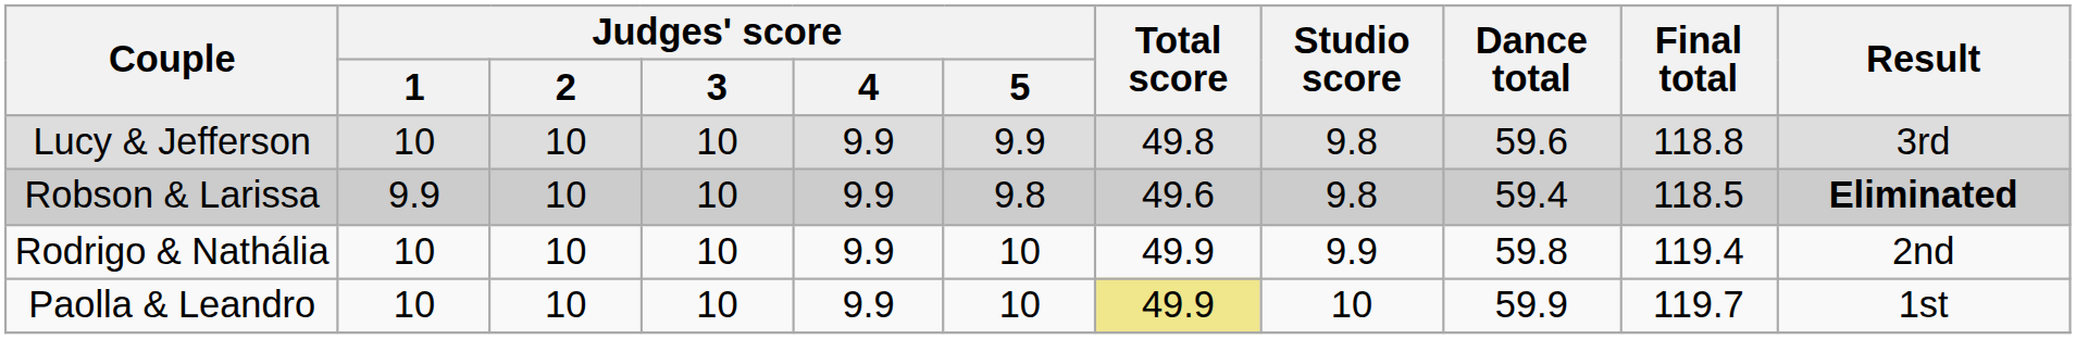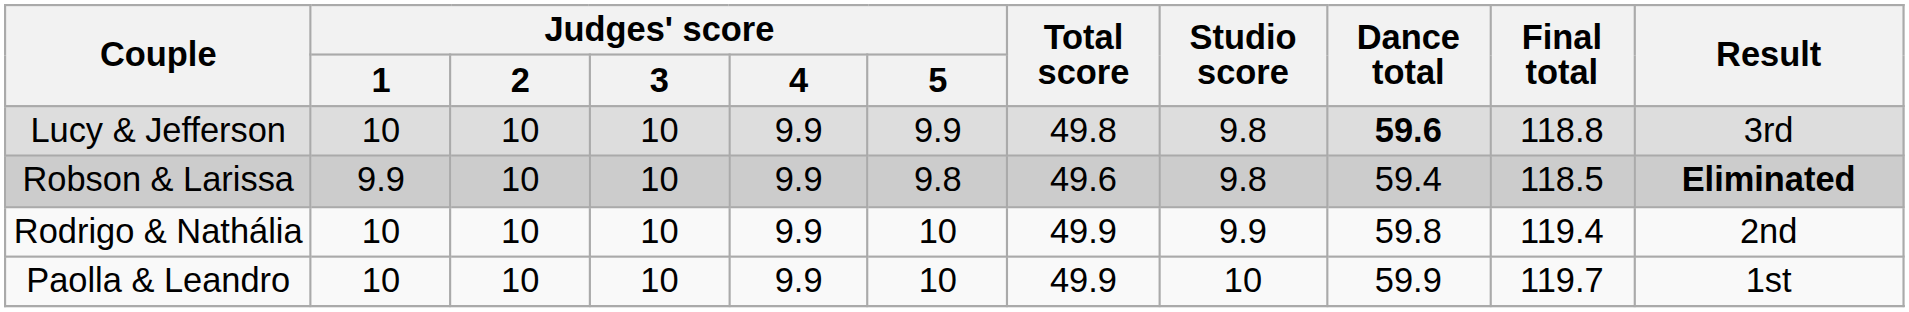Lucy & Jefferson | Dance total: normal -> bold
Paolla & Leandro | Total score: khaki background -> no background
